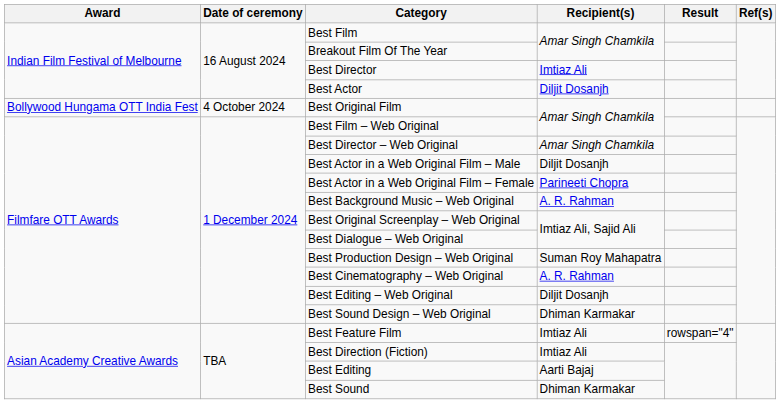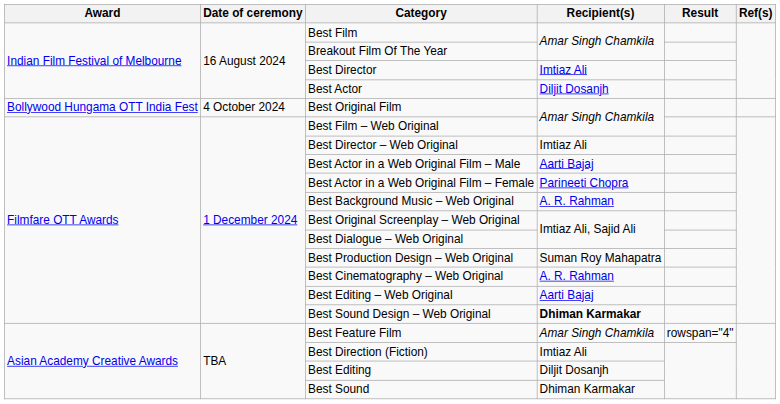Best Director – Web Original | Recipient(s): Amar Singh Chamkila -> Imtiaz Ali
Best Actor in a Web Original Film – Male | Recipient(s): Diljit Dosanjh -> Aarti Bajaj
Best Editing – Web Original | Recipient(s): Diljit Dosanjh -> Aarti Bajaj
Best Sound Design – Web Original | Recipient(s): normal -> bold
Best Feature Film | Recipient(s): Imtiaz Ali -> Amar Singh Chamkila
Best Editing | Recipient(s): Aarti Bajaj -> Diljit Dosanjh
